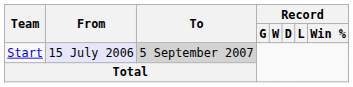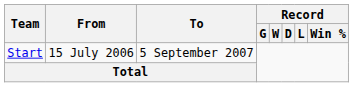Start | From: lavender background -> no background
Start | To: lightgrey background -> no background
